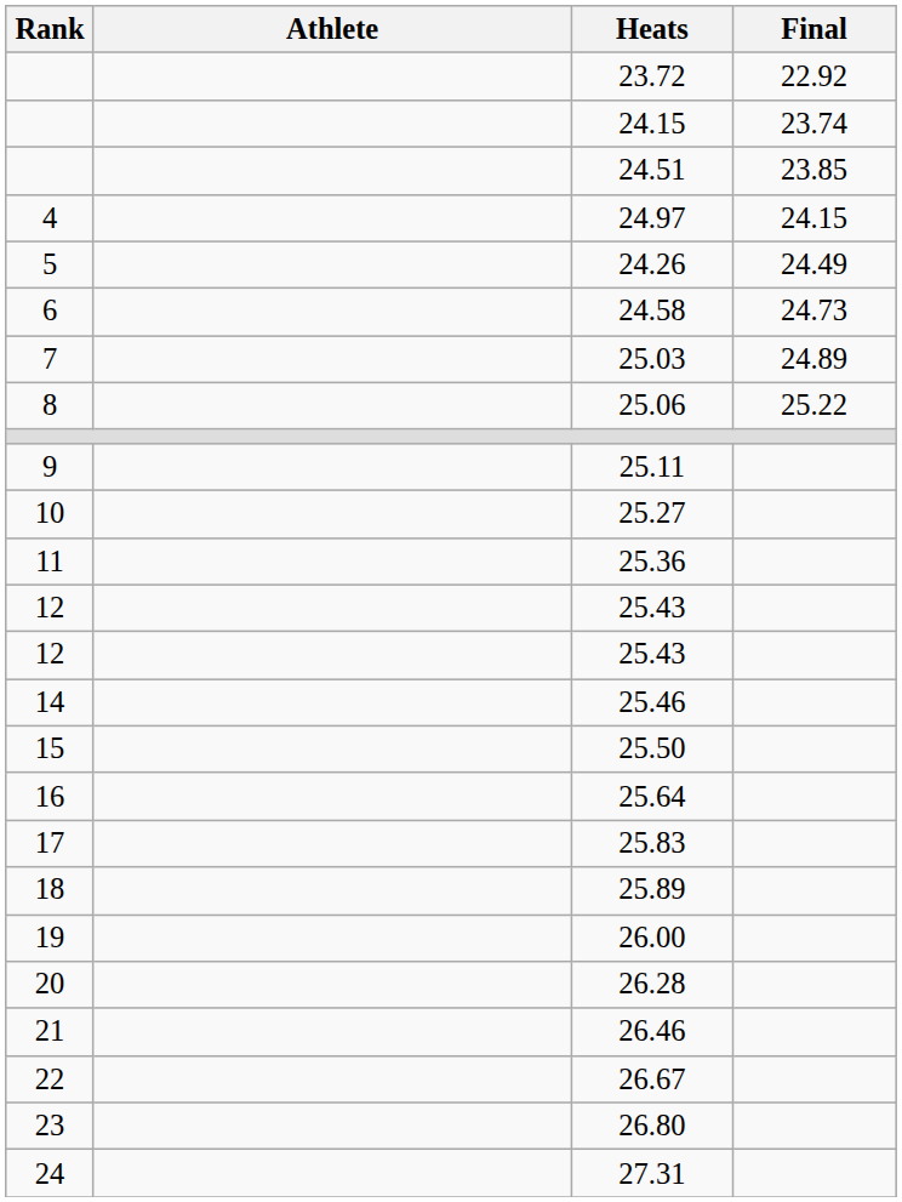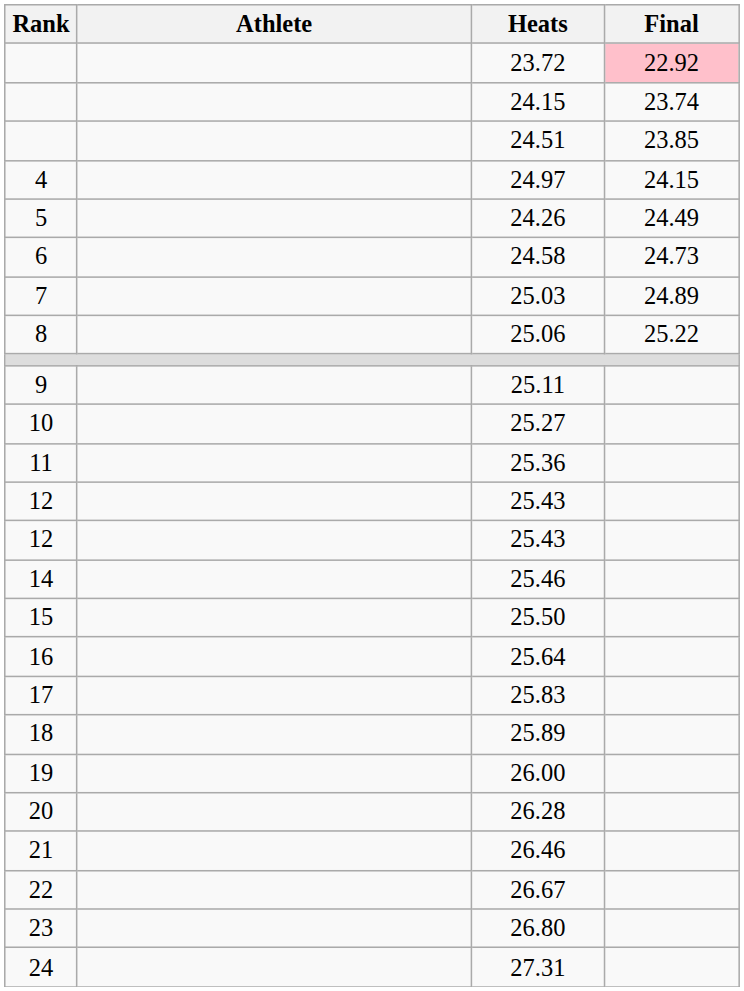23.72 | Final: no background -> pink background
